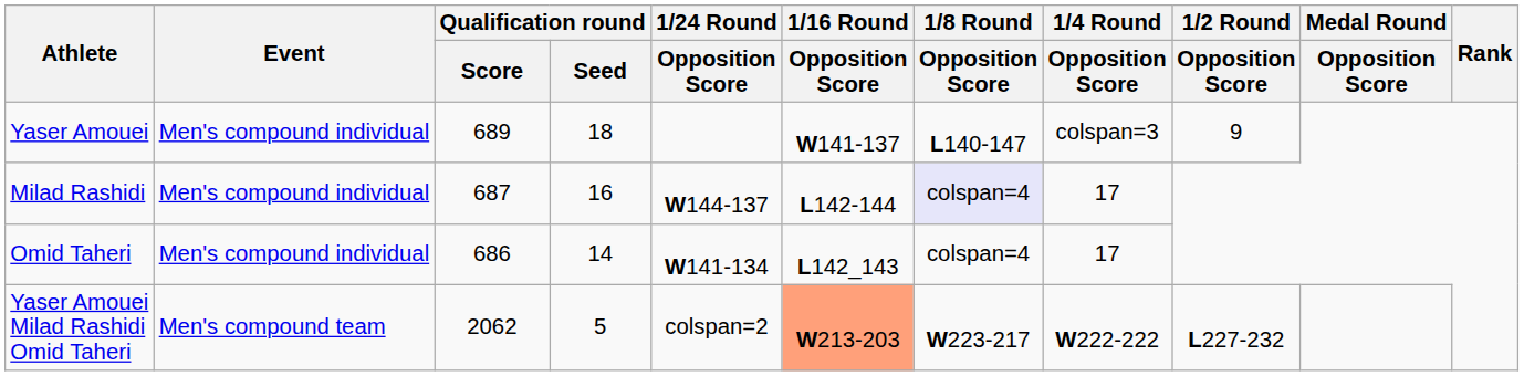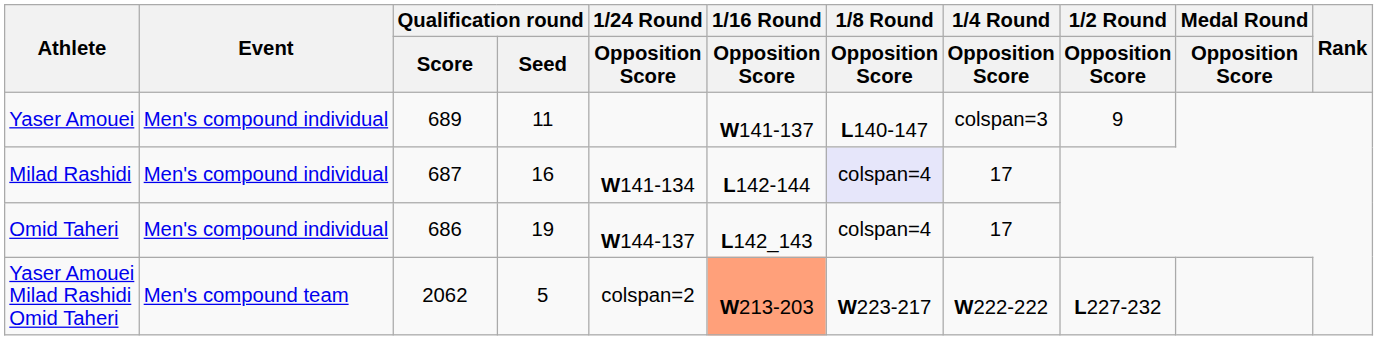Yaser Amouei | Qualification round / Seed: 18 -> 11
Milad Rashidi | 1/24 Round / Opposition Score: W144-137 -> W141-134
Omid Taheri | Qualification round / Seed: 14 -> 19
Omid Taheri | 1/24 Round / Opposition Score: W141-134 -> W144-137
